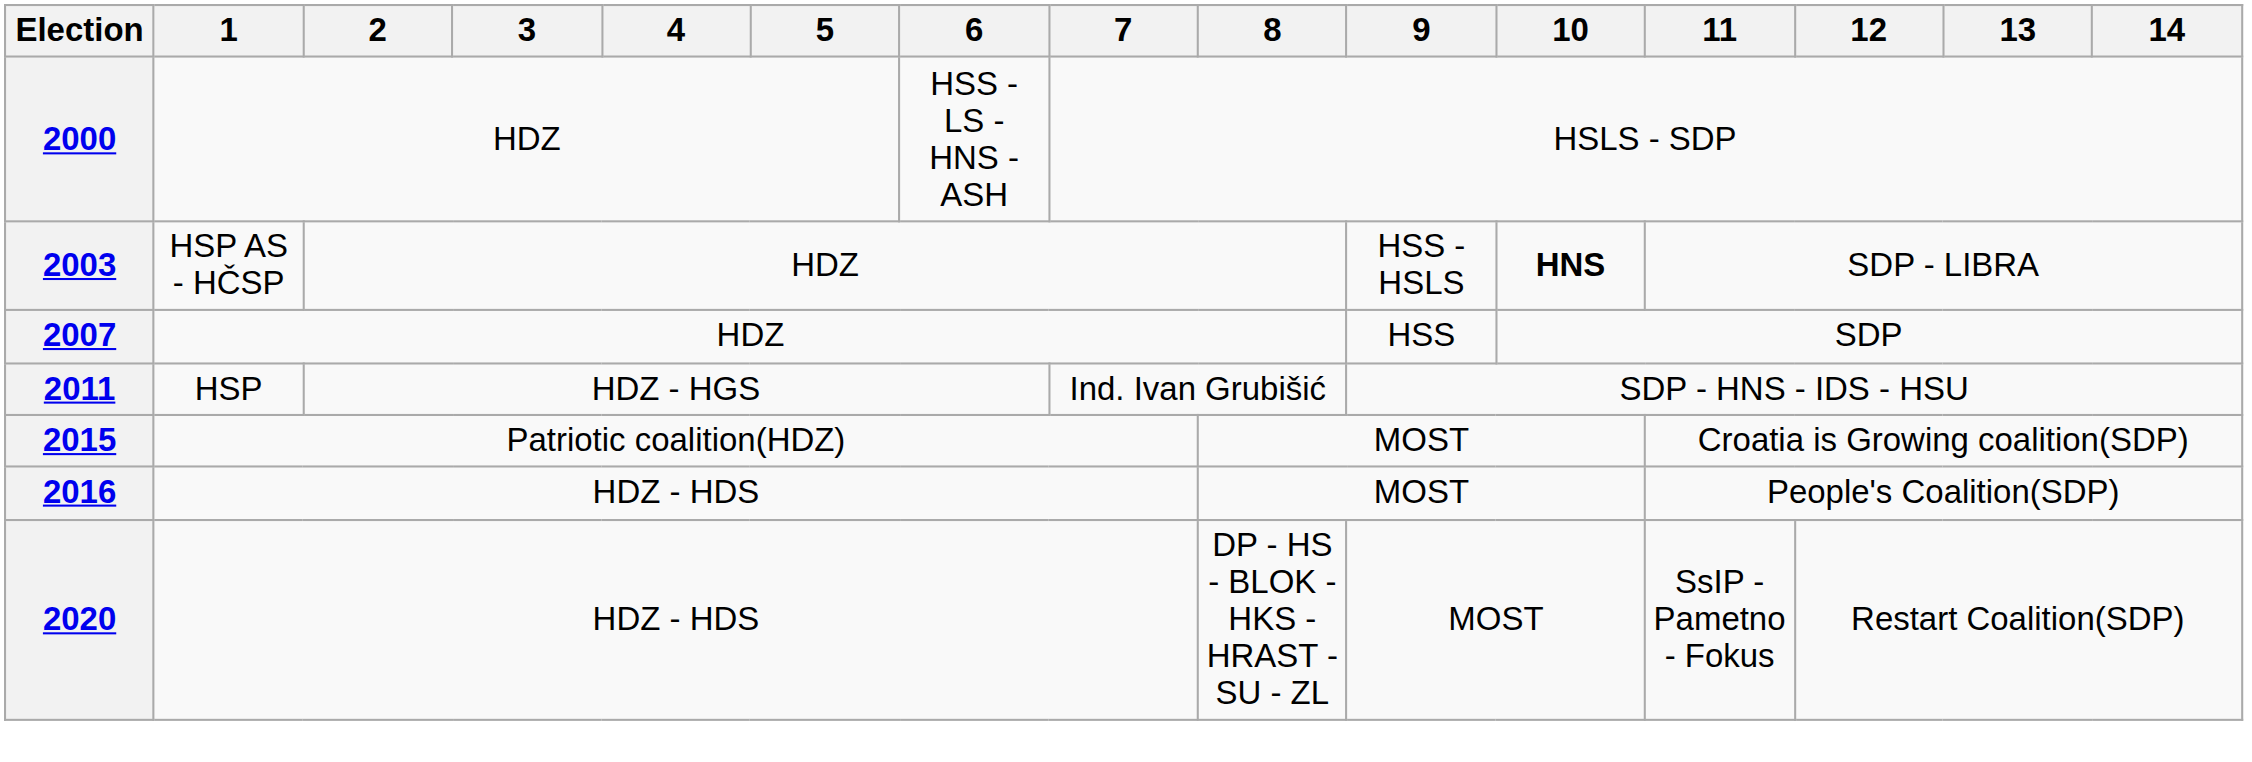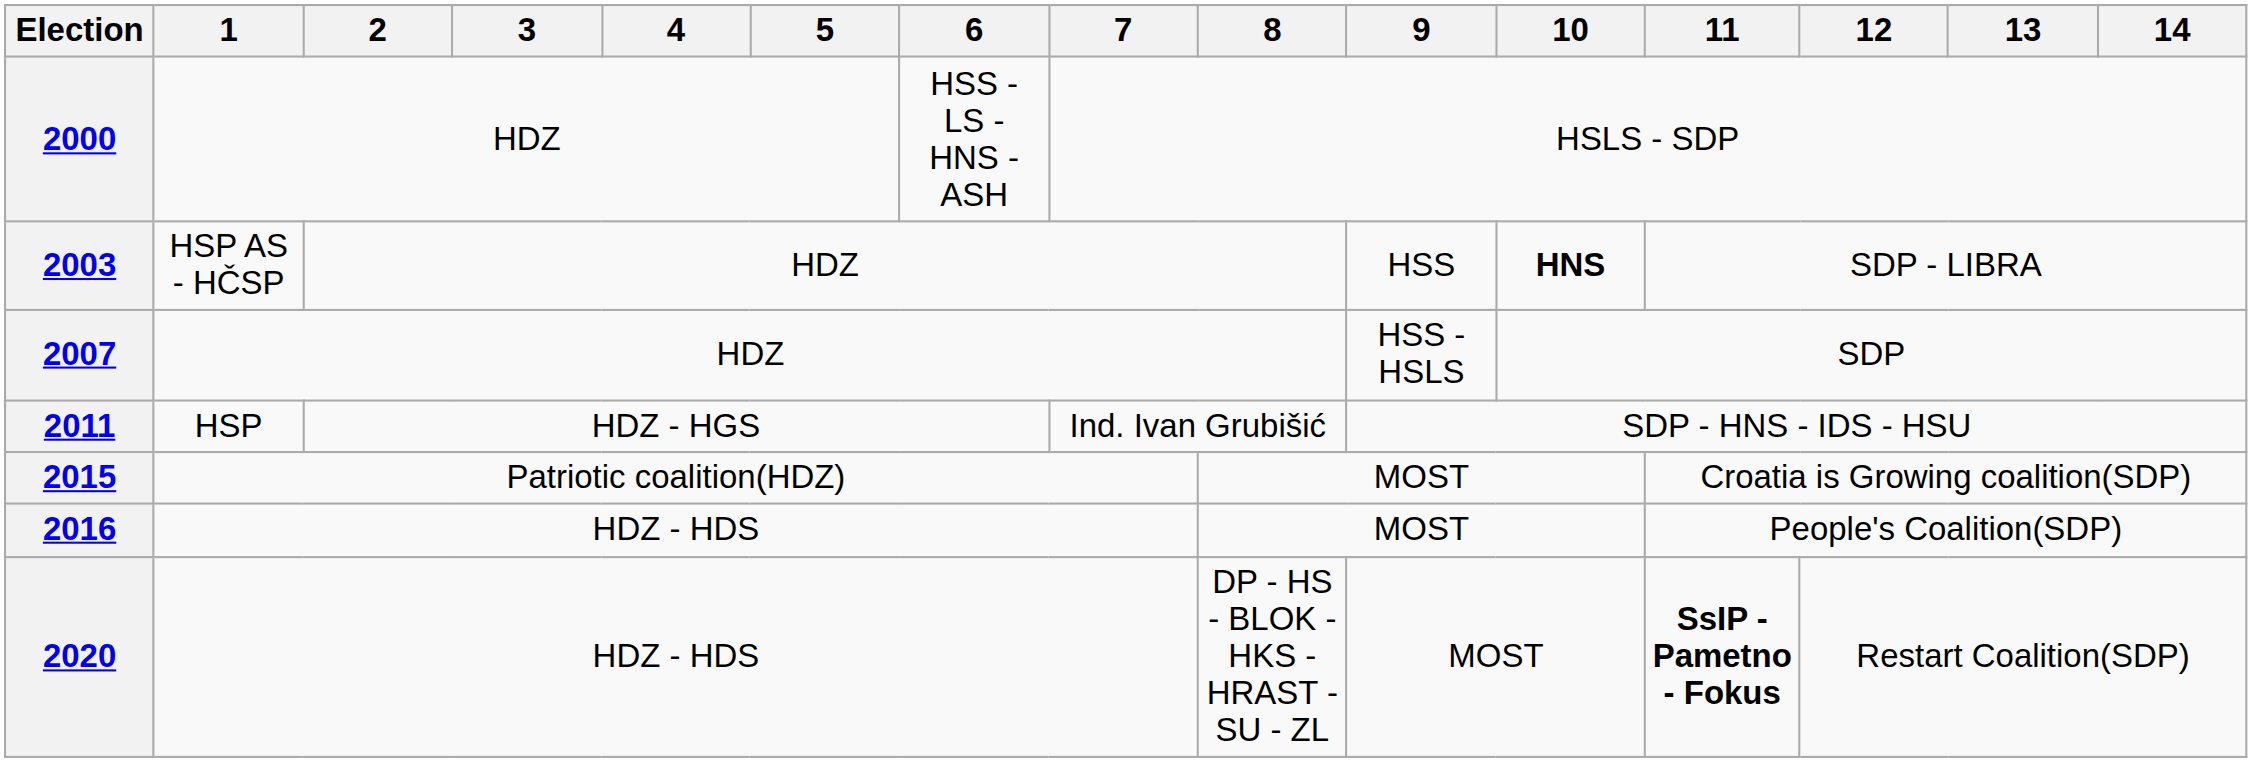2003 | 9: HSS - HSLS -> HSS
2007 | 9: HSS -> HSS - HSLS
2020 | 11: normal -> bold
